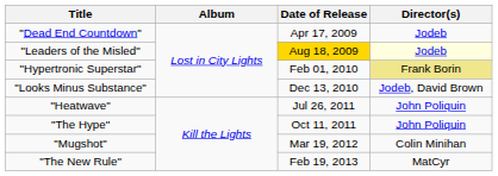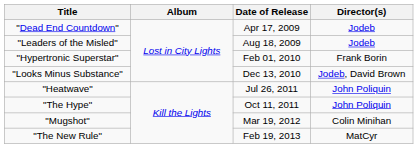"Leaders of the Misled" | Date of Release: gold background -> no background
"Leaders of the Misled" | Director(s): lightyellow background -> no background
"Hypertronic Superstar" | Director(s): khaki background -> no background
